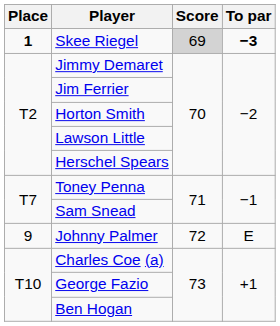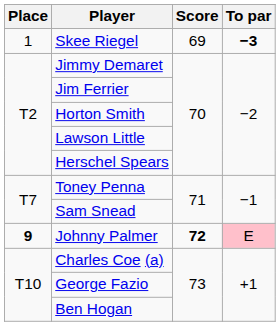Skee Riegel | Place: bold -> normal
Skee Riegel | Score: lightgrey background -> no background
Johnny Palmer | Place: normal -> bold
Johnny Palmer | Score: normal -> bold
Johnny Palmer | To par: no background -> pink background
